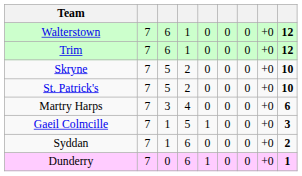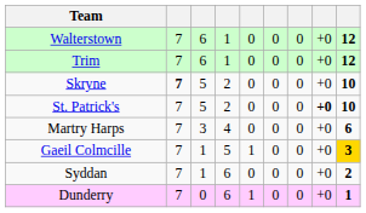Skryne | column 2: normal -> bold
St. Patrick's | column 8: normal -> bold
Gaeil Colmcille | column 9: no background -> gold background
